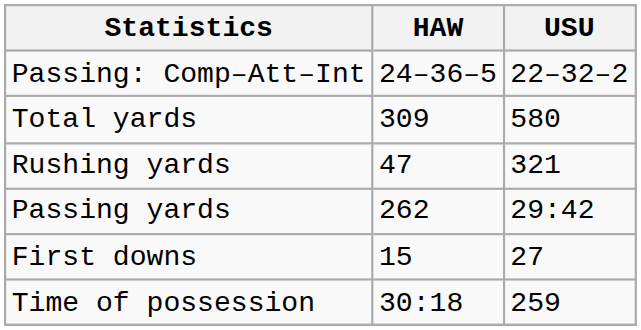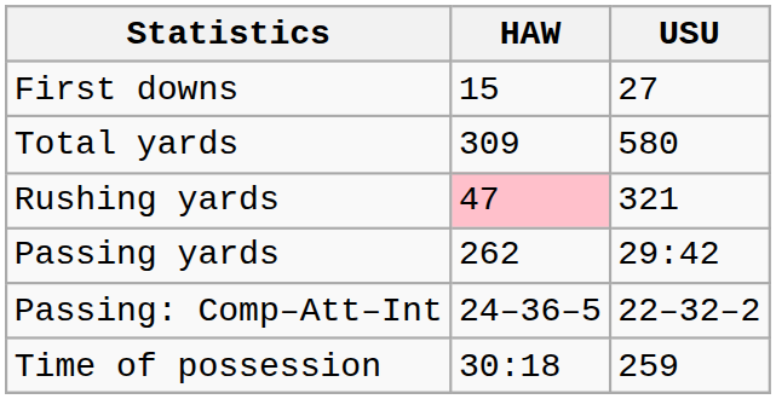rows swapped: First downs <-> Passing: Comp–Att–Int
Rushing yards | HAW: no background -> pink background
